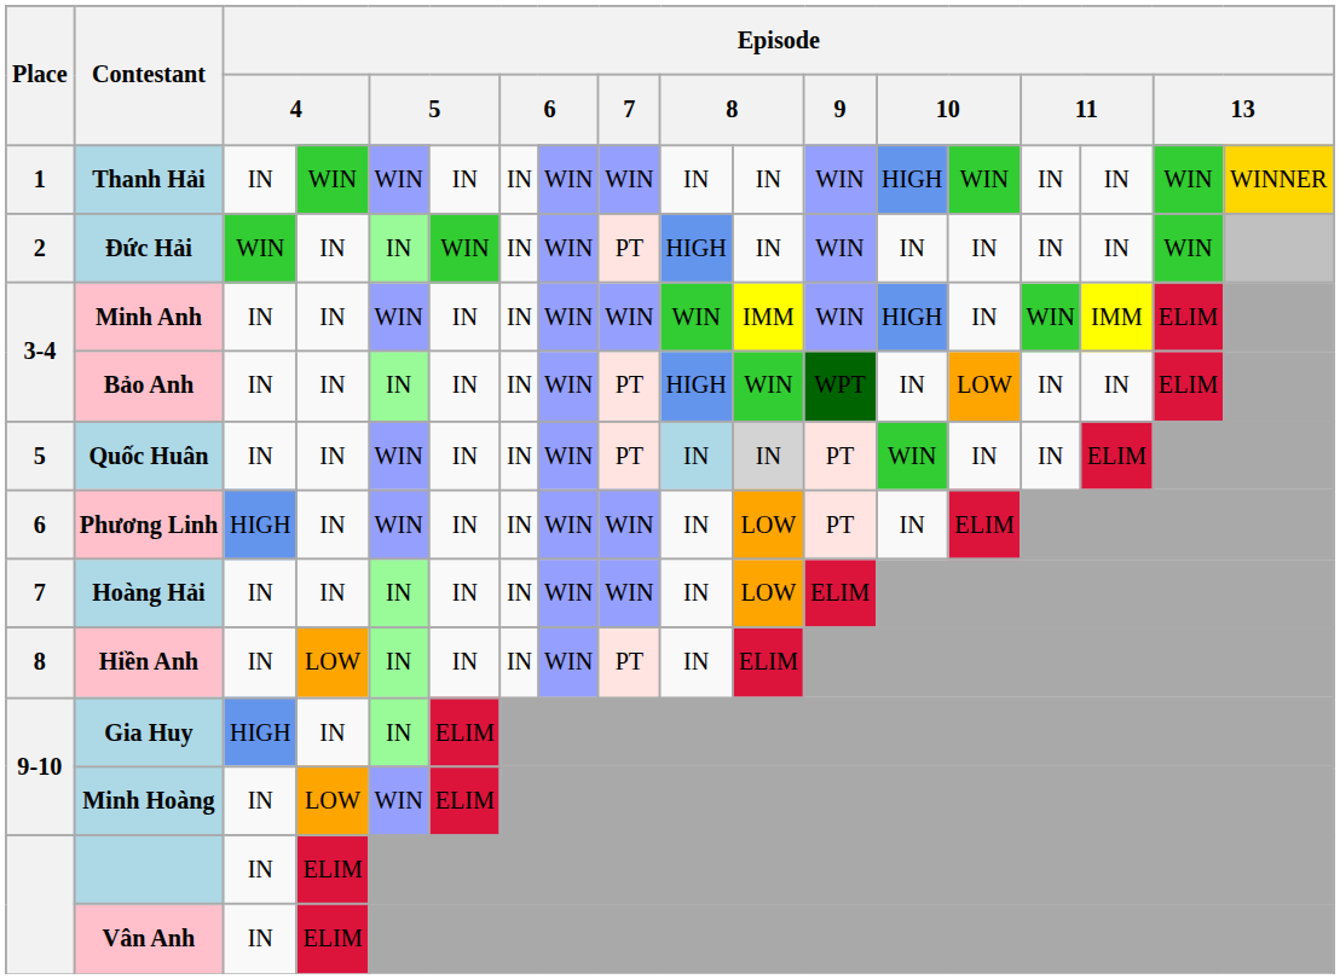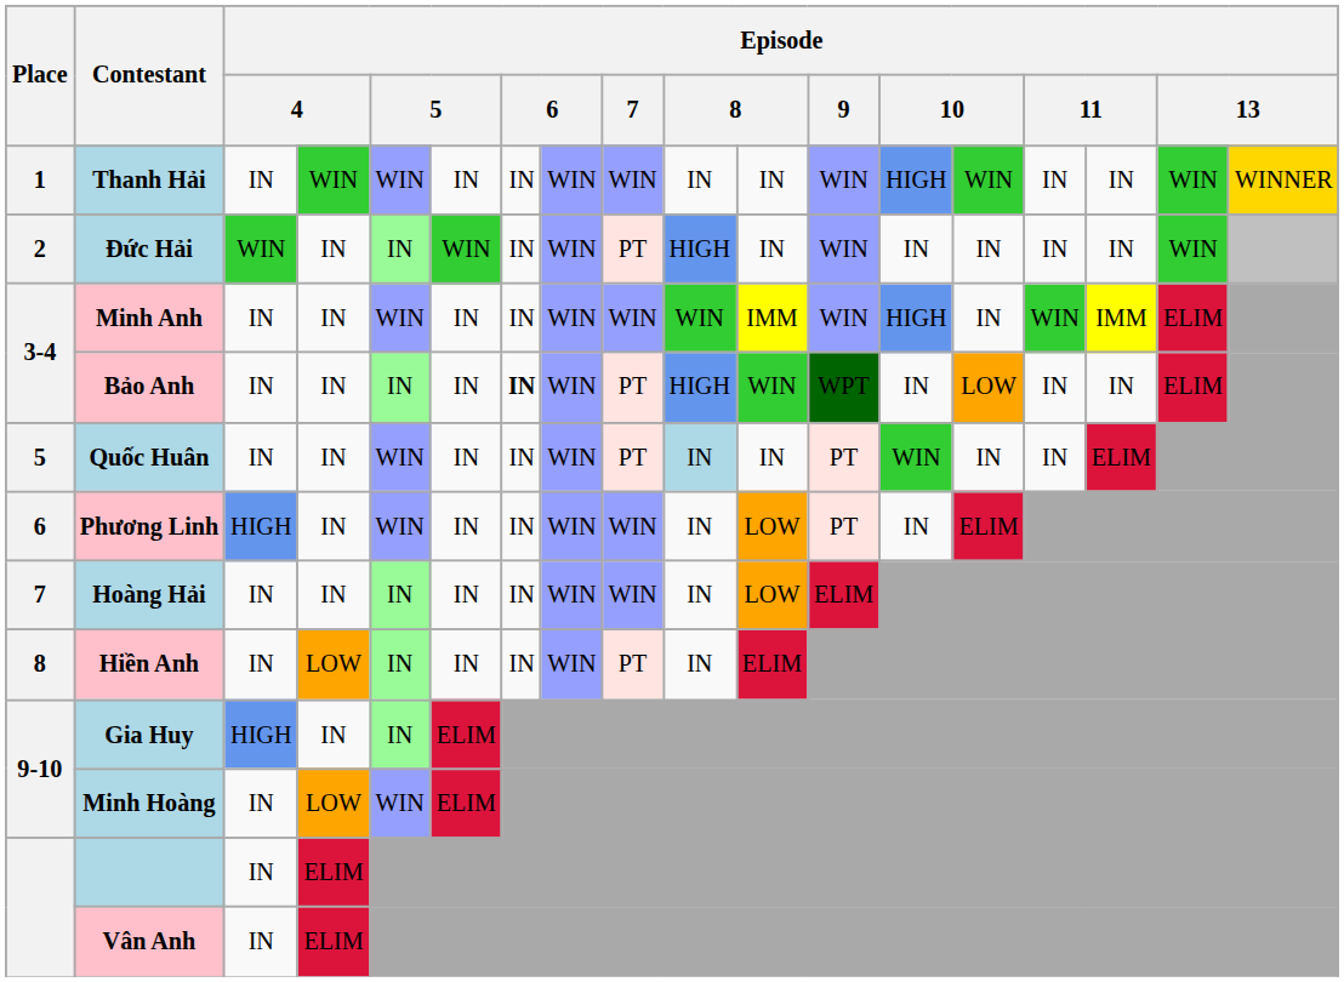Bảo Anh | column 7: normal -> bold
Quốc Huân | column 11: lightgrey background -> no background
